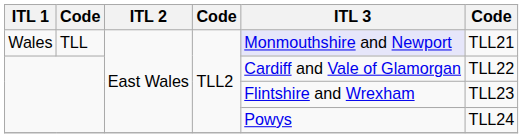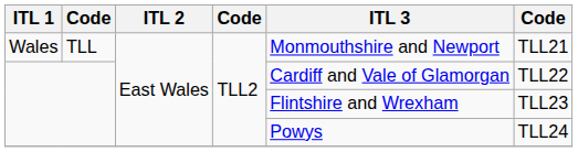Wales | ITL 3: lavender background -> no background
